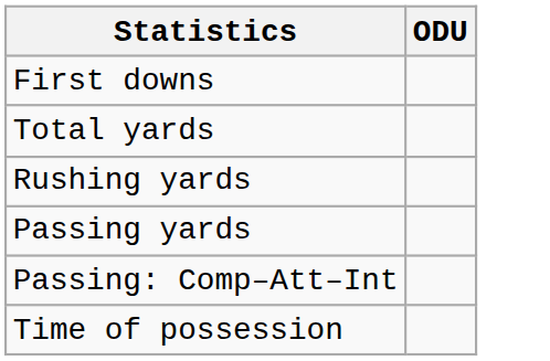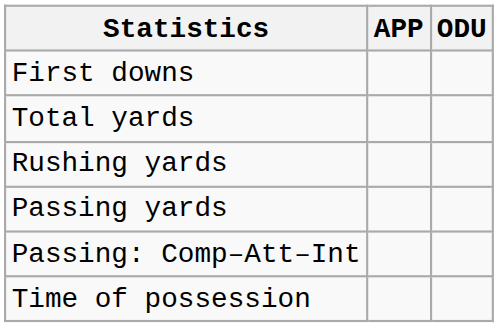+ column: APP
